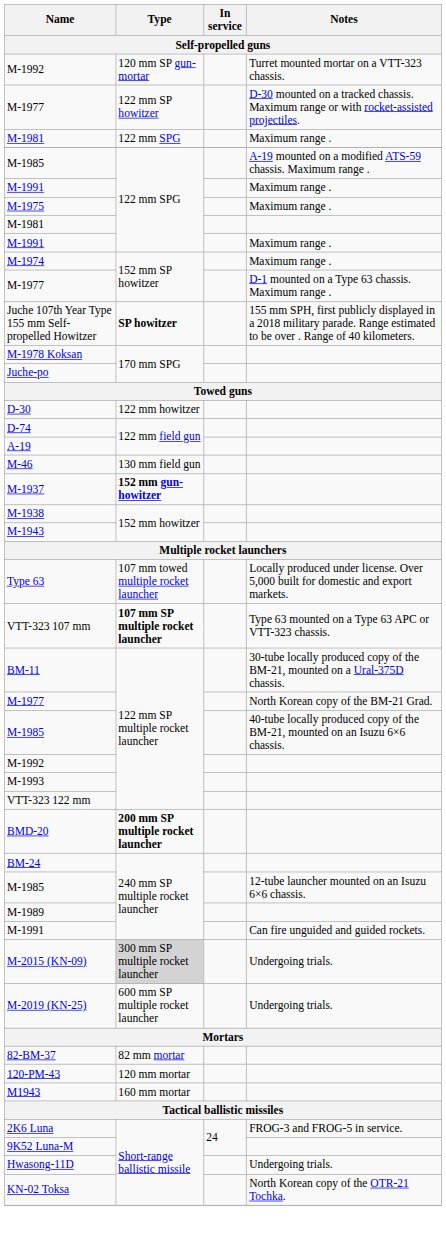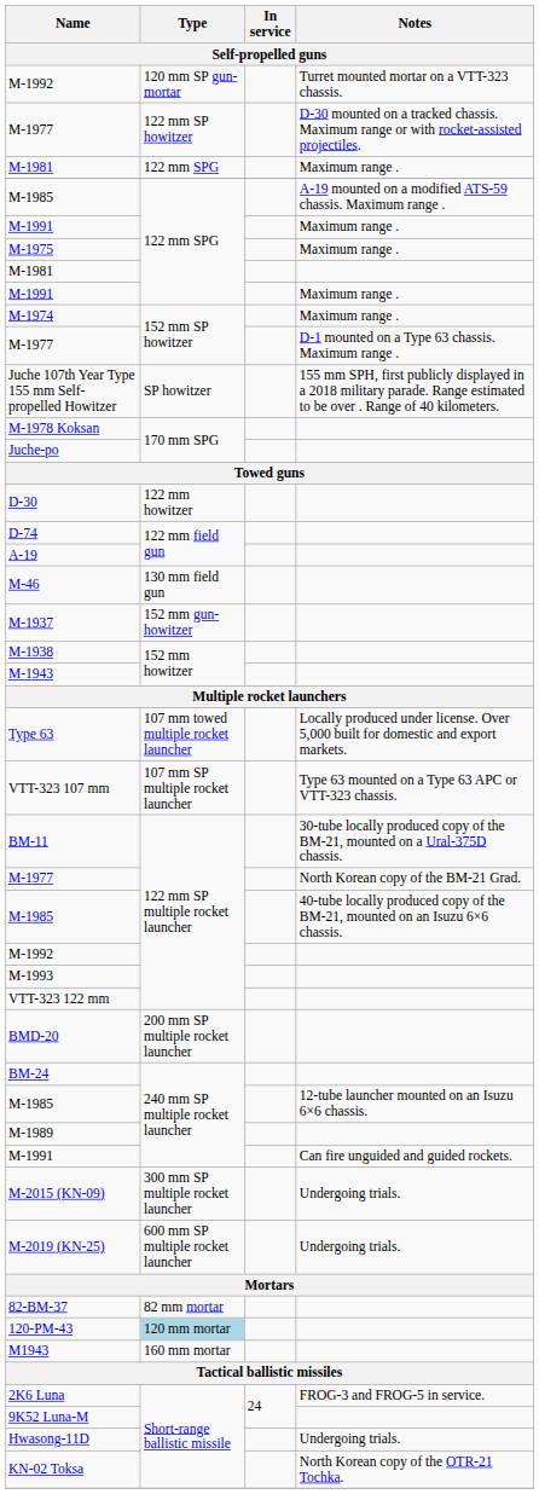Juche 107th Year Type 155 mm Self-propelled Howitzer | Type: bold -> normal
M-1937 | Type: bold -> normal
VTT-323 107 mm | Type: bold -> normal
BMD-20 | Type: bold -> normal
M-2015 (KN-09) | Type: lightgrey background -> no background
120-PM-43 | Type: no background -> lightblue background
